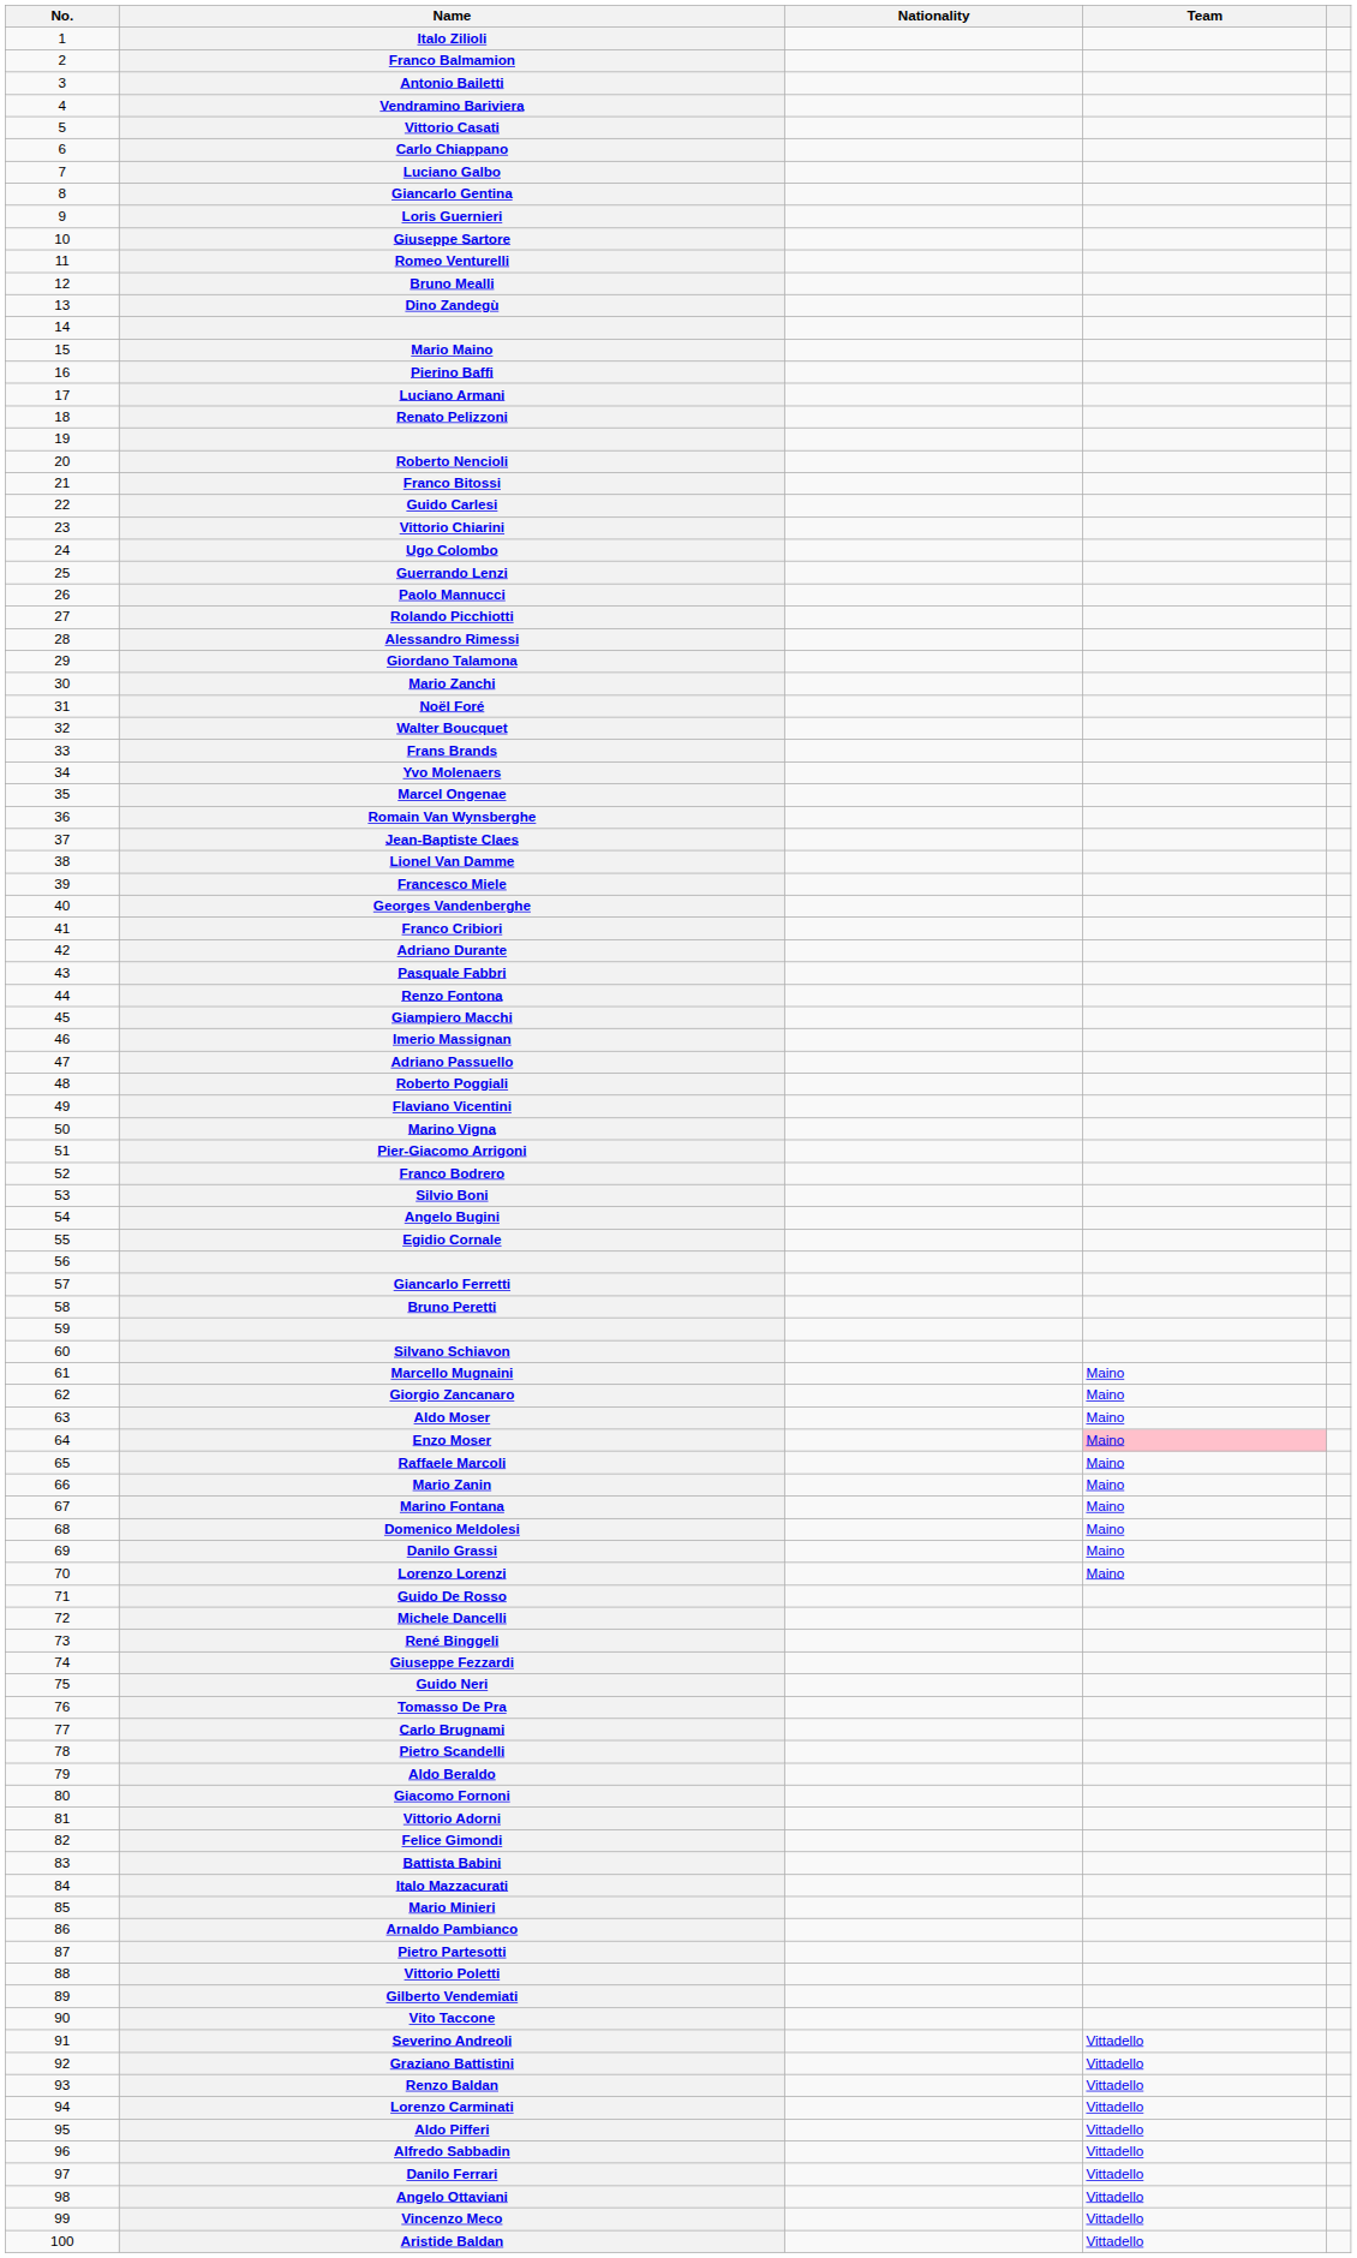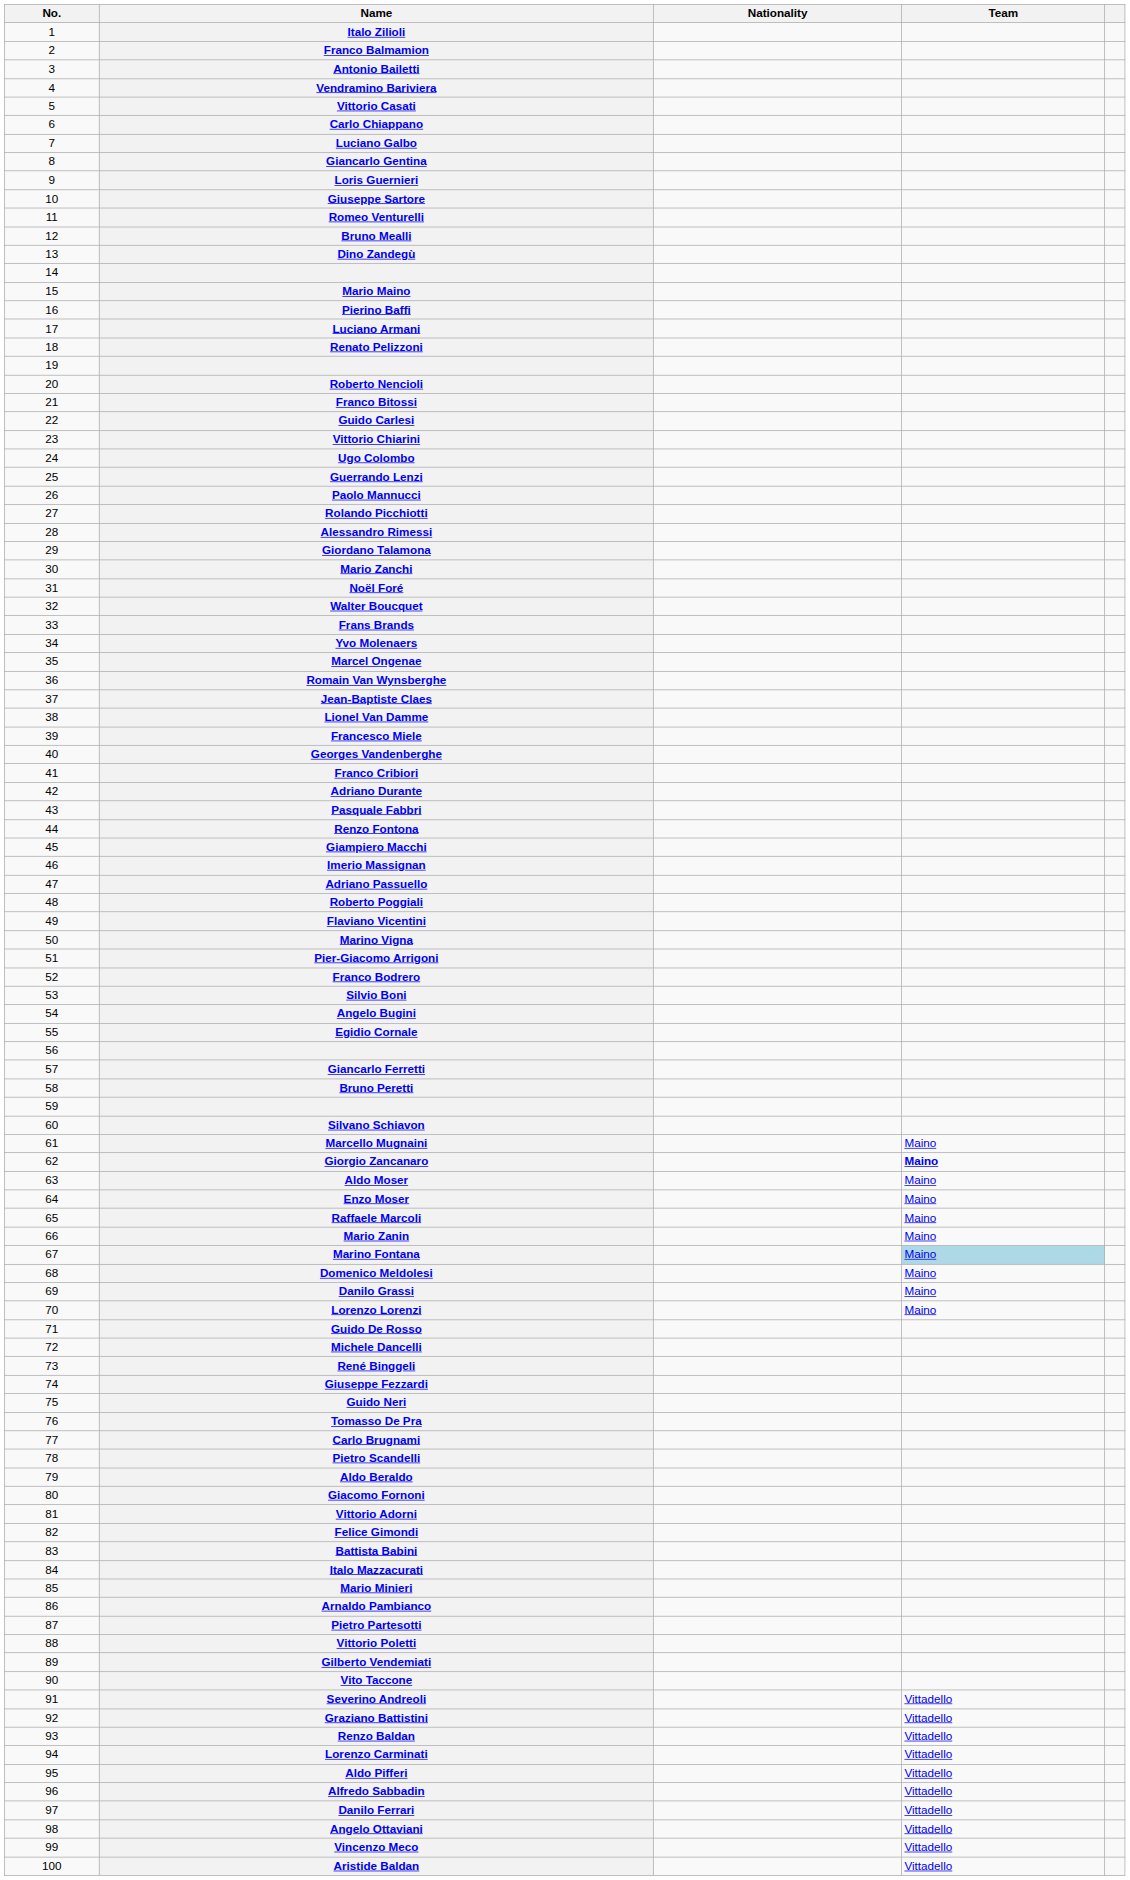Giorgio Zancanaro | Team: normal -> bold
Enzo Moser | Team: pink background -> no background
Marino Fontana | Team: no background -> lightblue background
